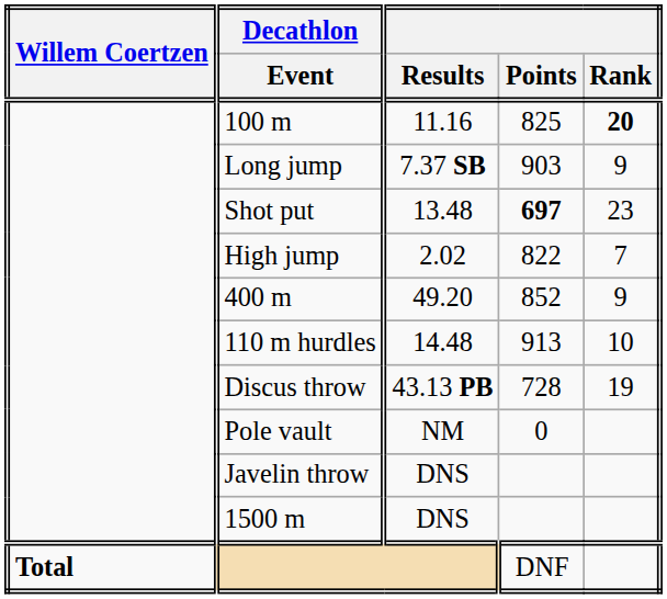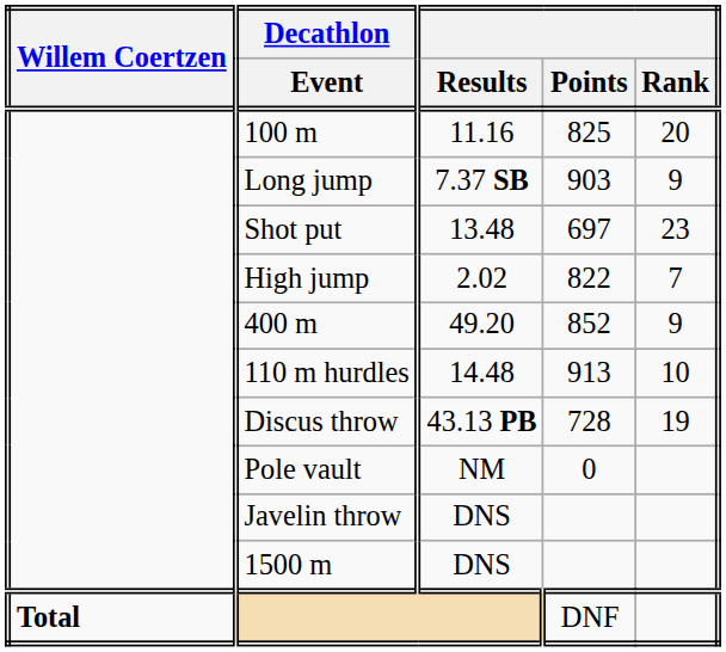100 m | Rank: bold -> normal
Shot put | Points: bold -> normal
